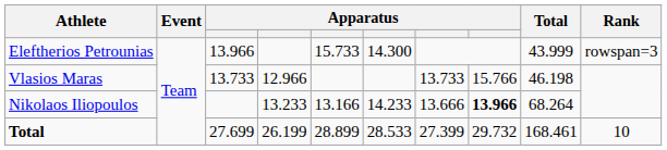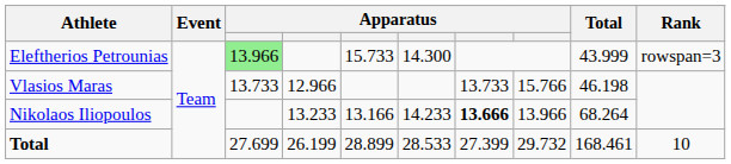Eleftherios Petrounias | column 3: no background -> lightgreen background
Nikolaos Iliopoulos | column 7: normal -> bold
Nikolaos Iliopoulos | column 8: bold -> normal
